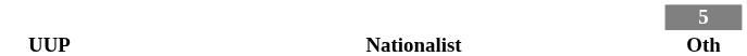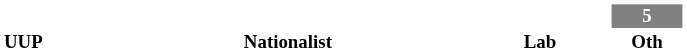+ column: 4 | Lab
